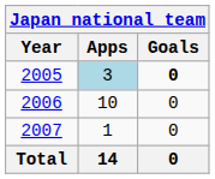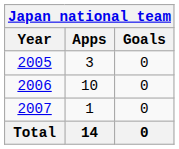2005 | Apps: lightblue background -> no background
2005 | Goals: bold -> normal
